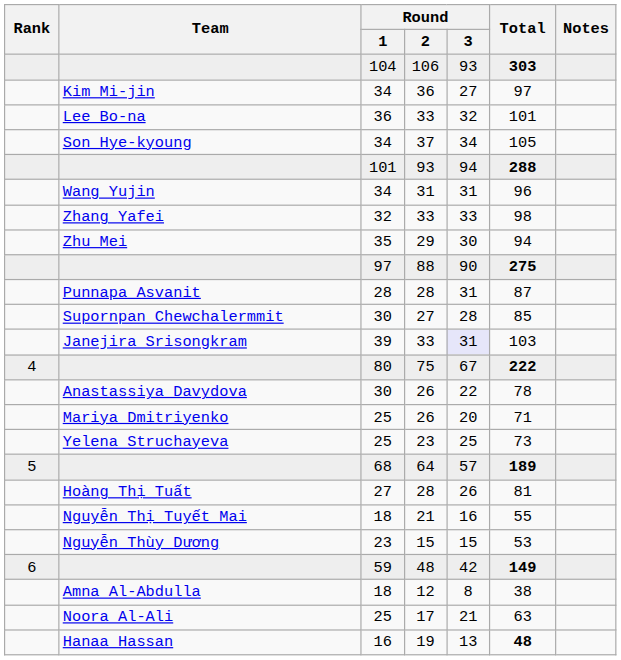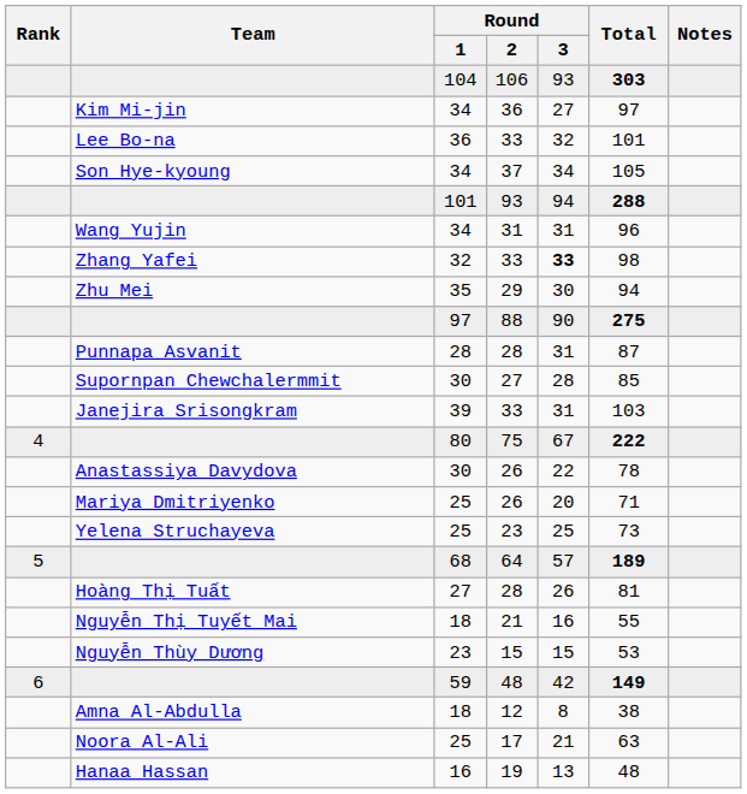Zhang Yafei / 33 | Round / 3: normal -> bold
Janejira Srisongkram / 33 | Round / 3: lavender background -> no background
19 | Total: bold -> normal
